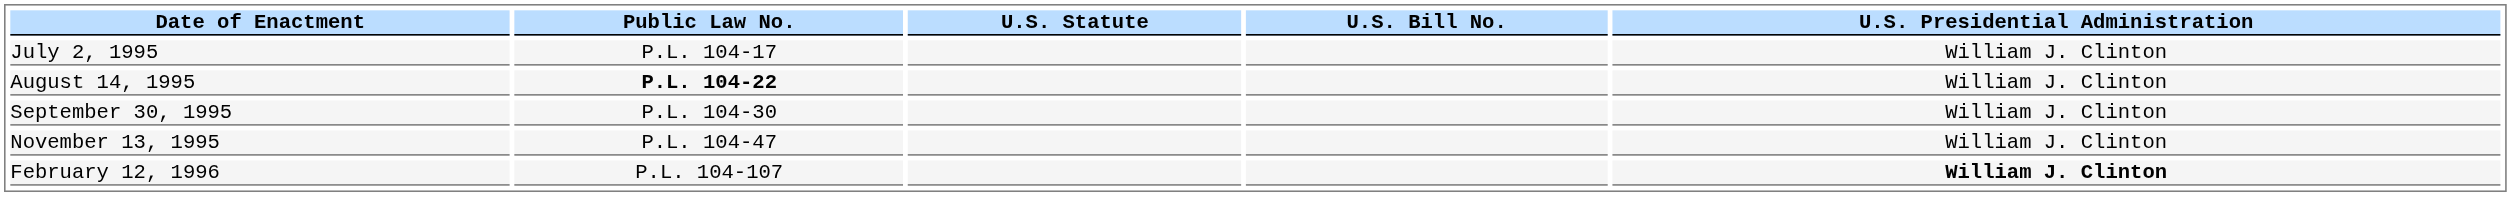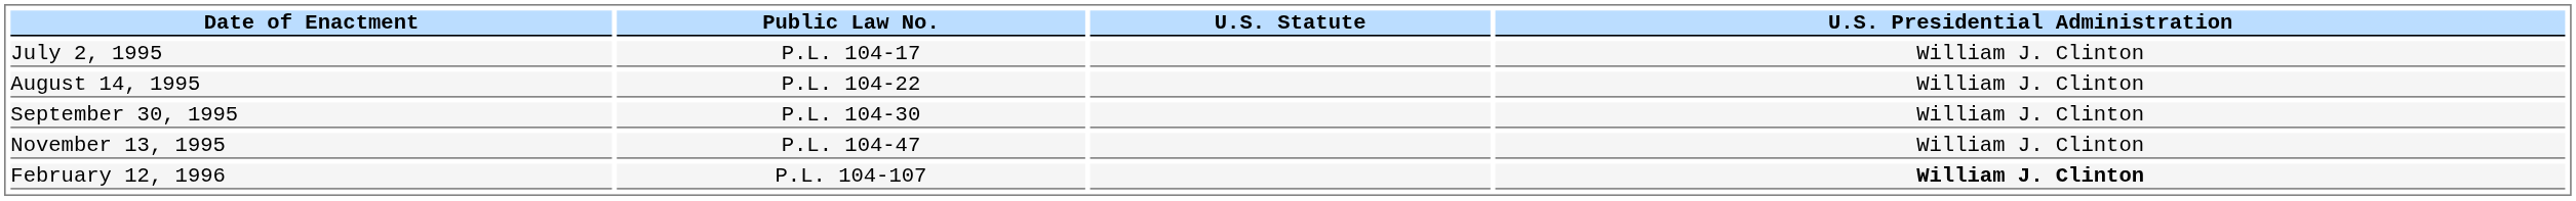- column: U.S. Bill No.
August 14, 1995 | Public Law No.: bold -> normal
